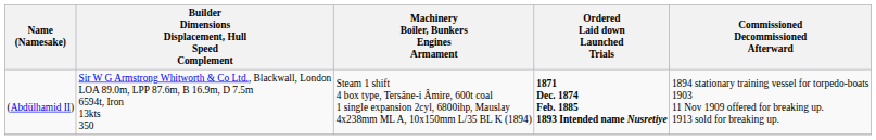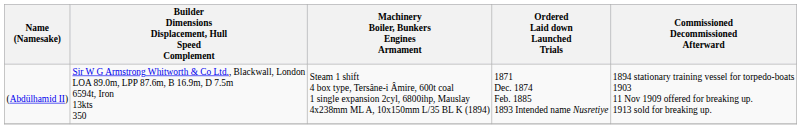(Abdülhamid II) | Ordered Laid down Launched Trials: bold -> normal
